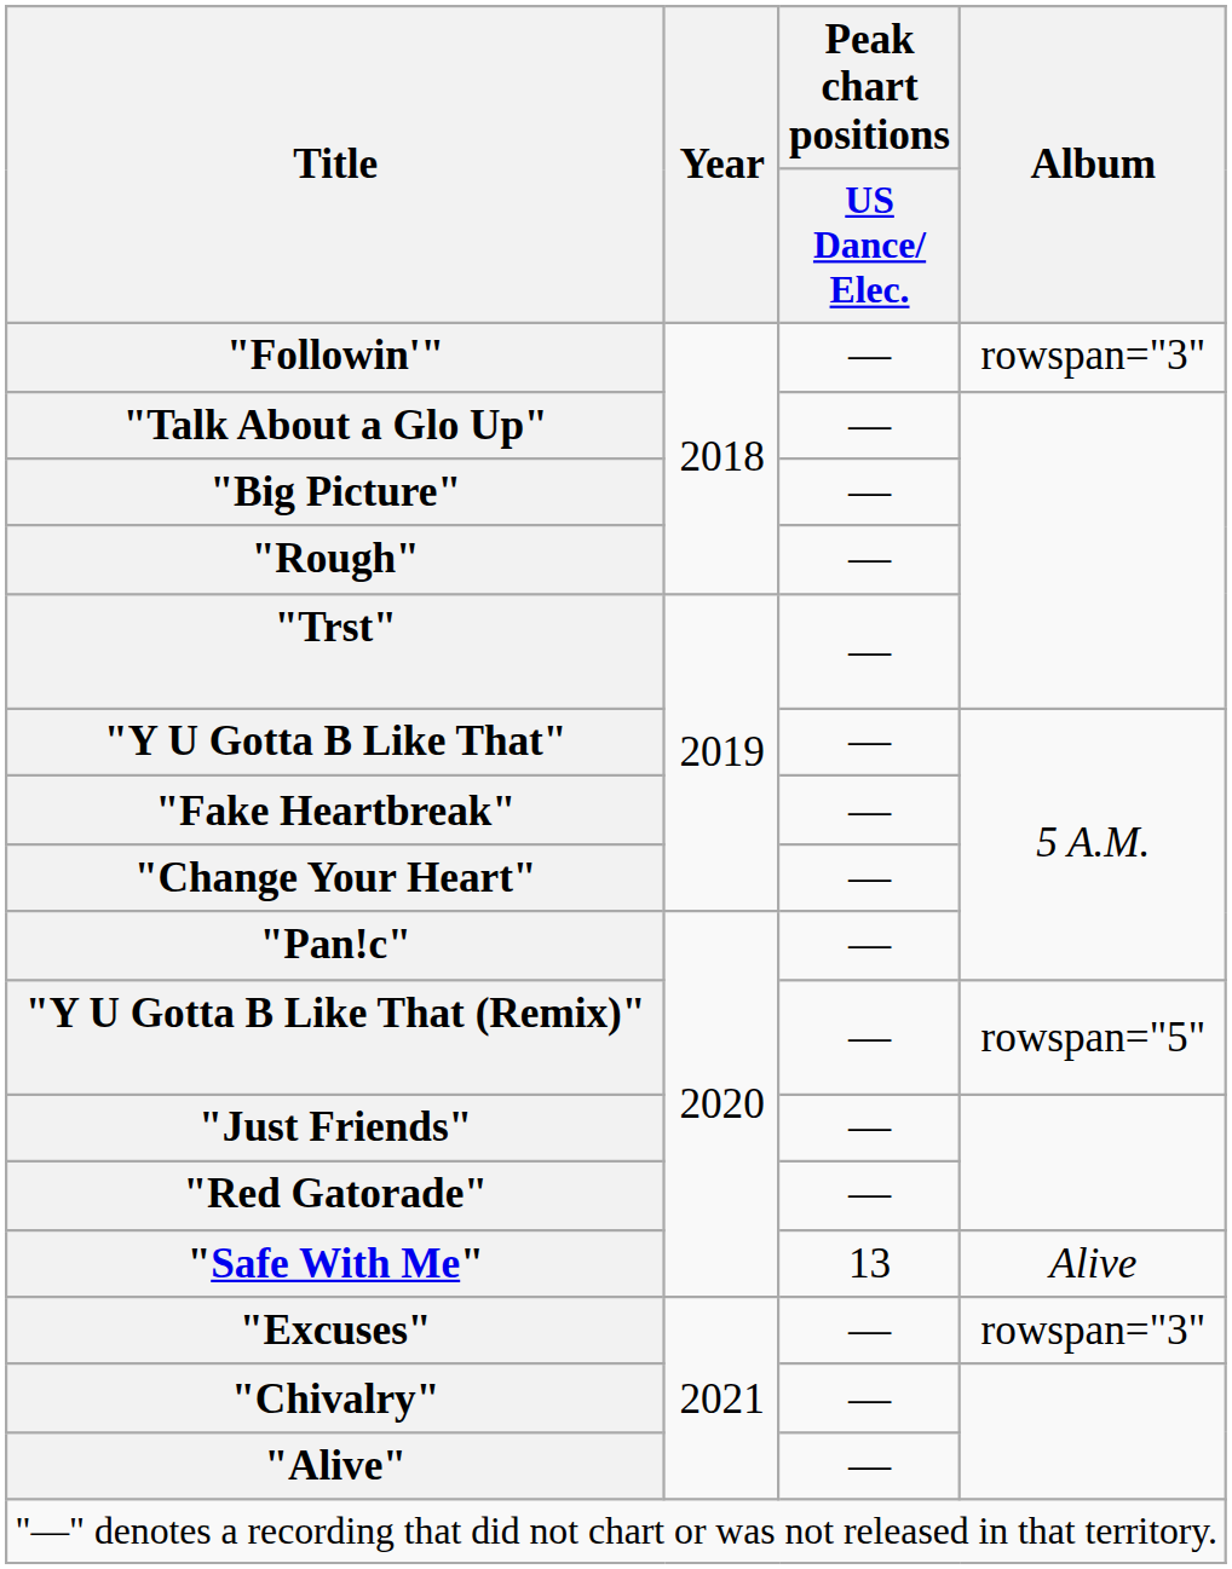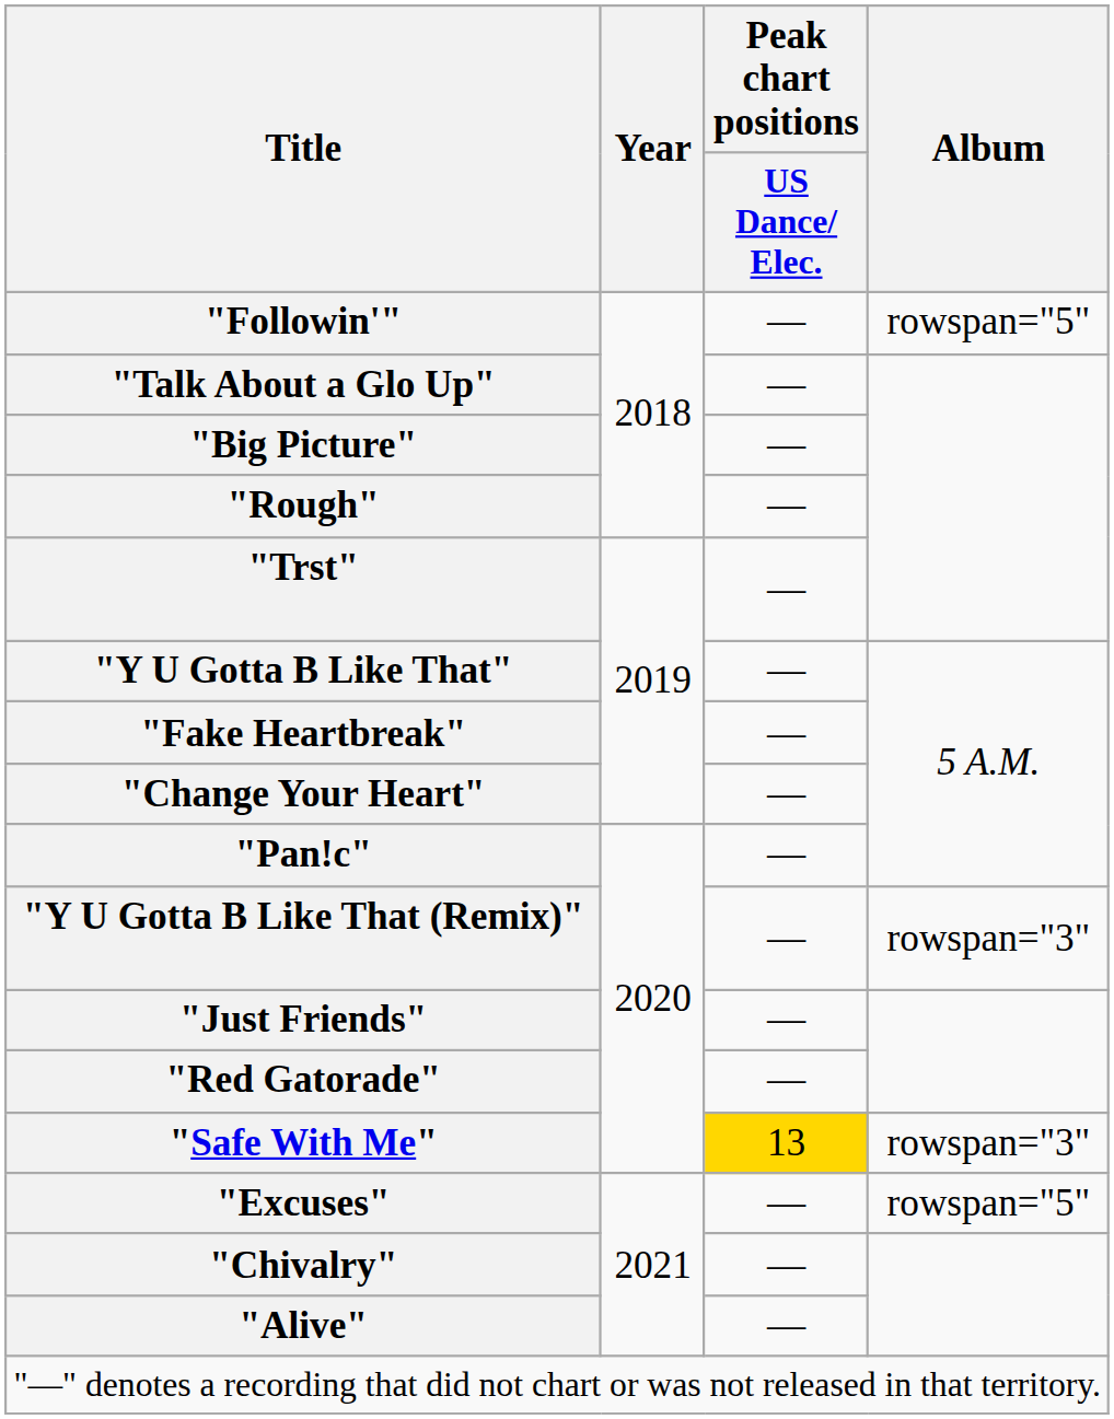"Followin'" | Album: rowspan="3" -> rowspan="5"
"Y U Gotta B Like That (Remix)" | Album: rowspan="5" -> rowspan="3"
"Safe With Me" | Peak chart positions / US Dance/ Elec.: no background -> gold background
"Safe With Me" | Album: Alive -> rowspan="3"
"Excuses" | Album: rowspan="3" -> rowspan="5"
